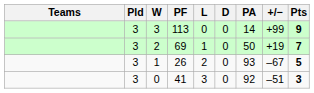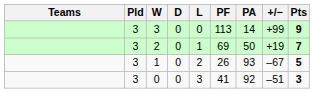columns swapped: D <-> PF
